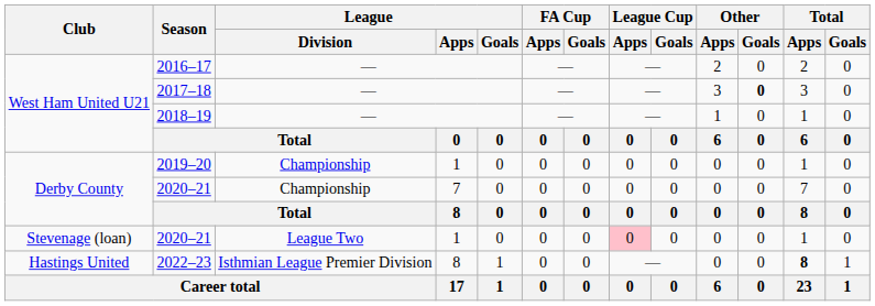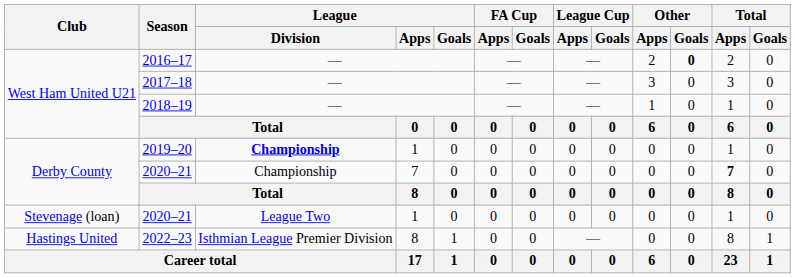2016–17 | Other / Goals: normal -> bold
2017–18 | Other / Goals: bold -> normal
2019–20 | League / Division: normal -> bold
Derby County / 2020–21 | Total / Apps: normal -> bold
Stevenage (loan) / 2020–21 | League Cup / Apps: pink background -> no background
2022–23 | Total / Apps: bold -> normal
